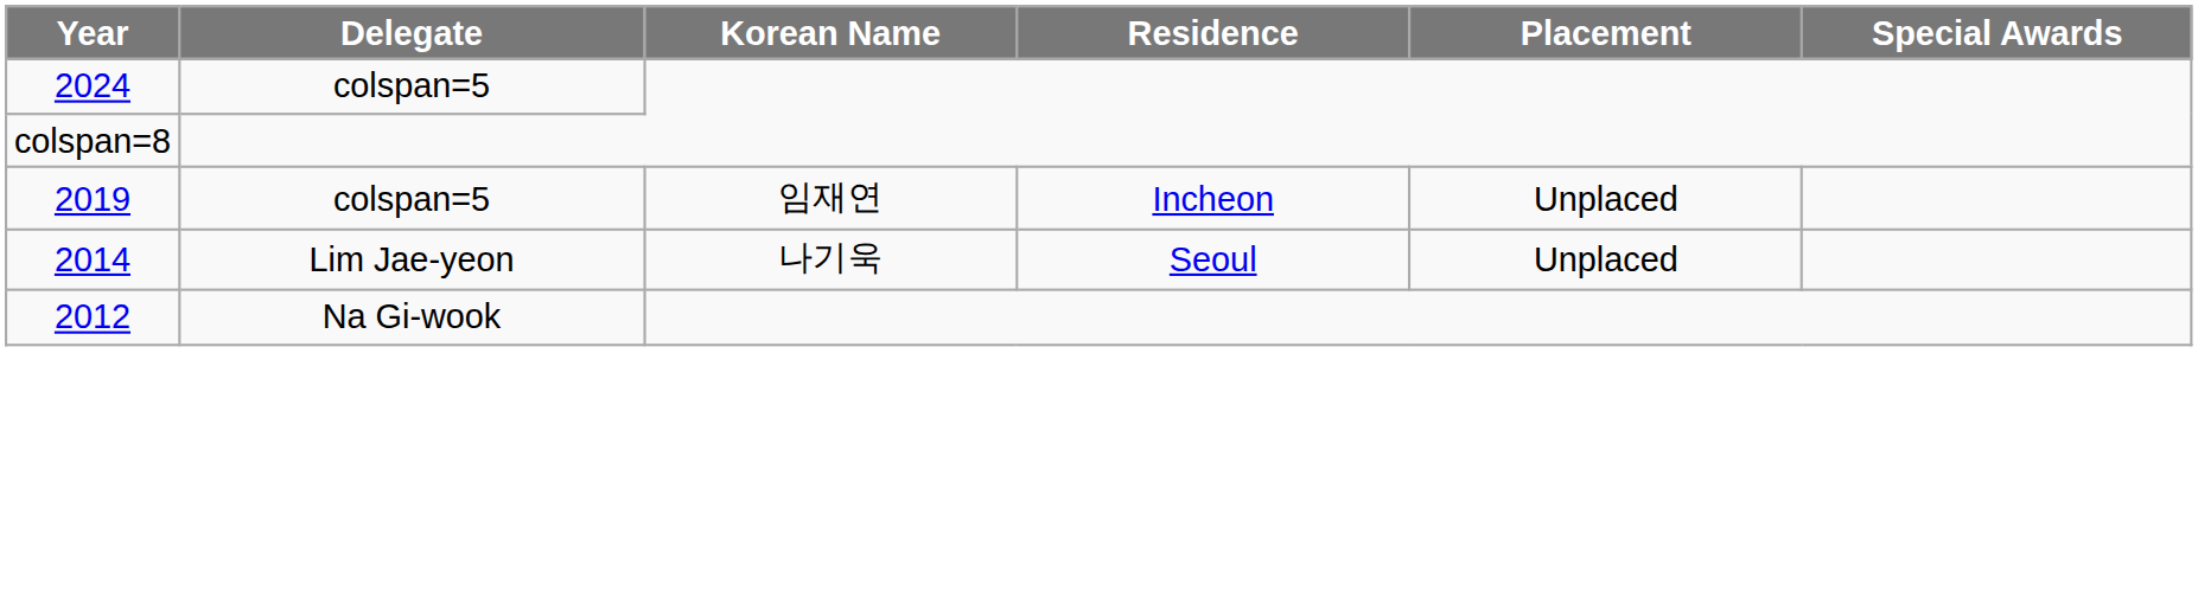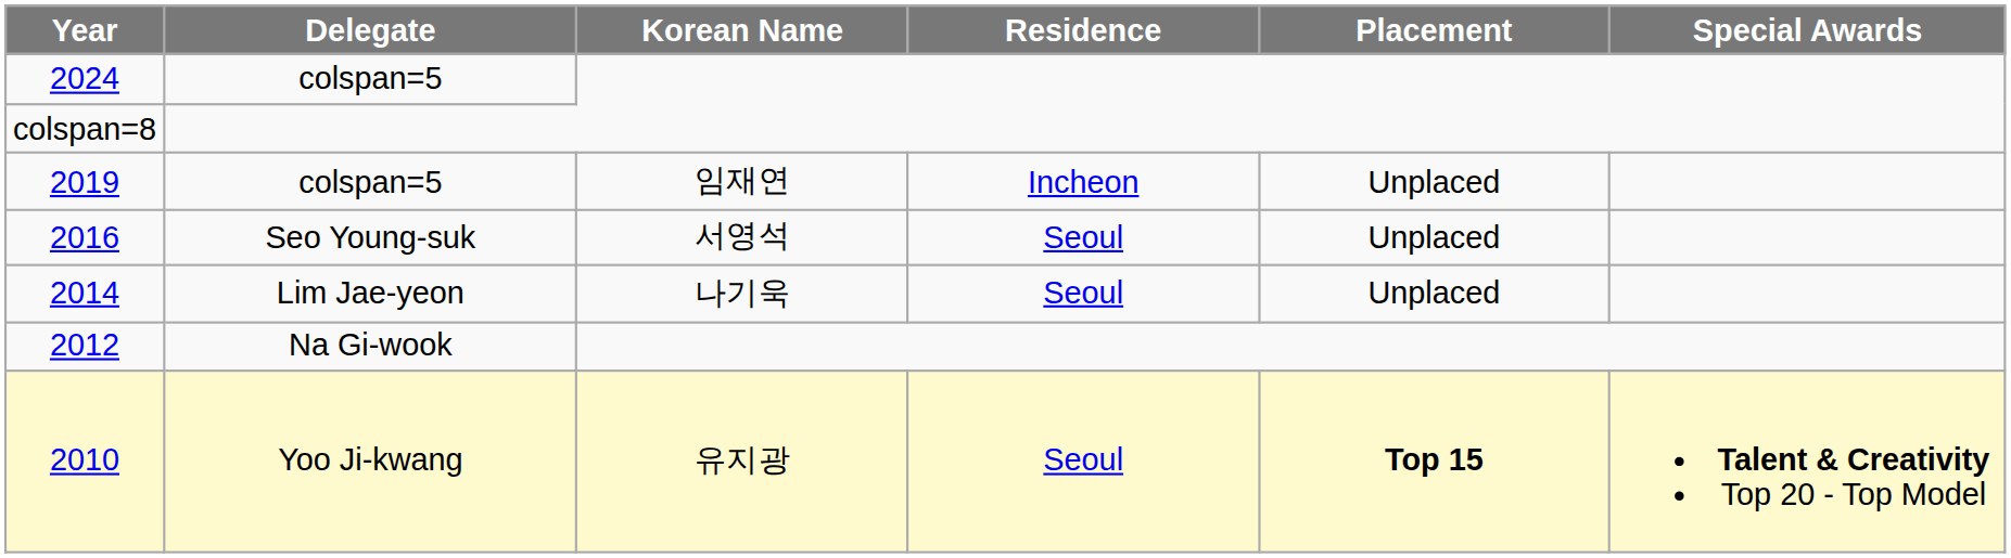+ row: 2016 | Seo Young-suk | 서영석 | Seoul | Unplaced
+ row: 2010 | Yoo Ji-kwang | 유지광 | Seoul | Top 15 | Talent & Creativity Top 20 - Top Model
